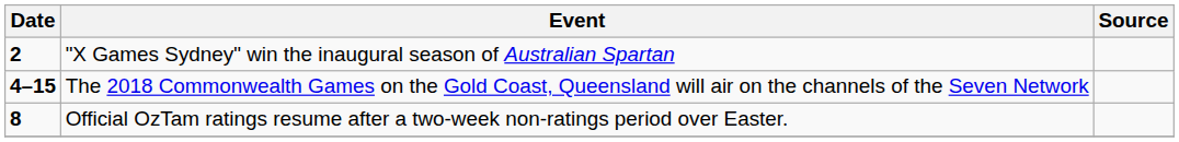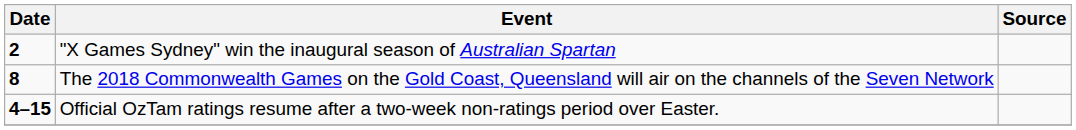row 3 | Date: 4–15 -> 8
row 4 | Date: 8 -> 4–15
